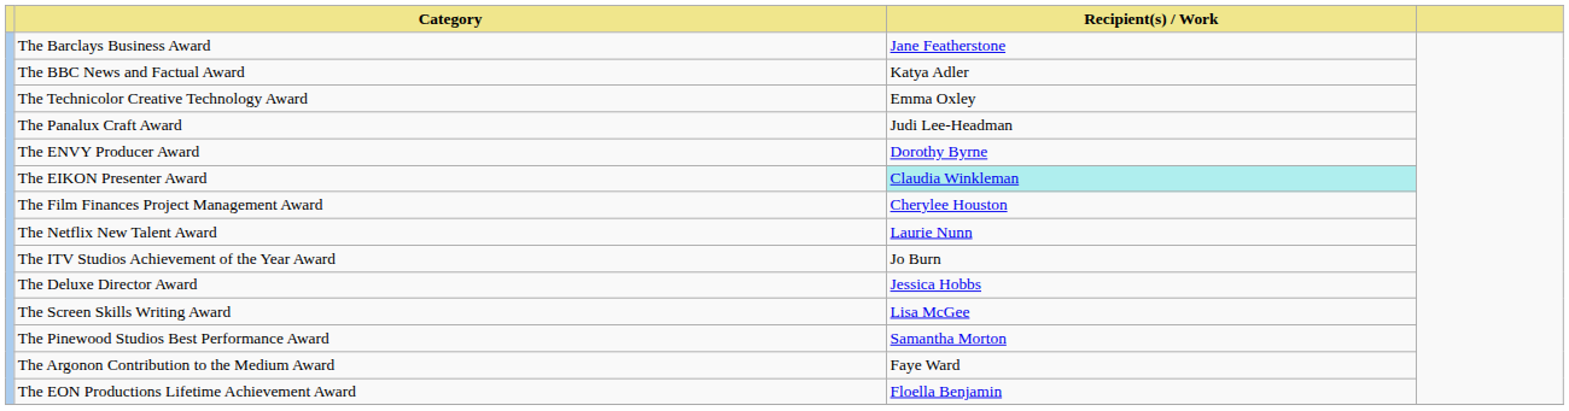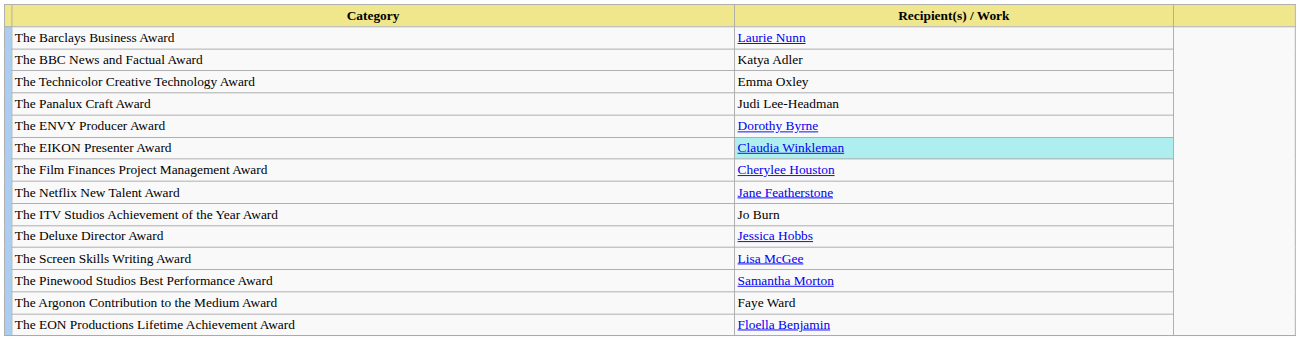The Barclays Business Award | Recipient(s) / Work: Jane Featherstone -> Laurie Nunn
The Netflix New Talent Award | Recipient(s) / Work: Laurie Nunn -> Jane Featherstone
